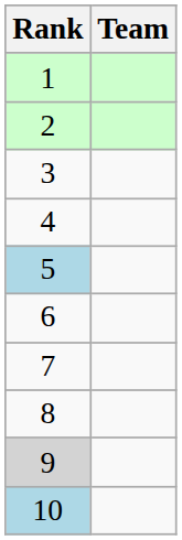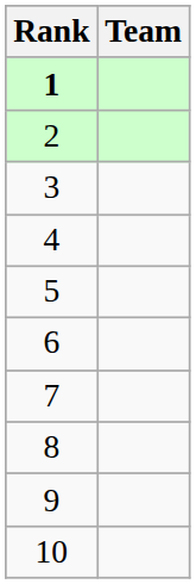1 | Rank: normal -> bold
5 | Rank: lightblue background -> no background
9 | Rank: lightgrey background -> no background
10 | Rank: lightblue background -> no background
